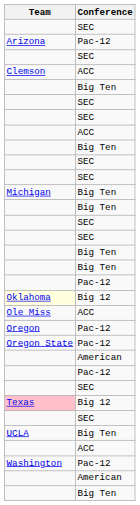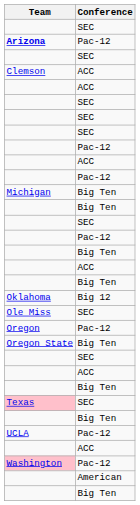row 3 | Team: normal -> bold
row 6 | Conference: Big Ten -> ACC
row 9 | Conference: ACC -> SEC
row 10 | Conference: Big Ten -> Pac-12
row 11 | Conference: SEC -> ACC
row 12 | Conference: SEC -> Pac-12
row 16 | Conference: SEC -> Pac-12
row 18 | Conference: Big Ten -> ACC
row 19 | Conference: Pac-12 -> Big Ten
row 20 | Team: lightyellow background -> no background
row 21 | Conference: ACC -> SEC
row 23 | Conference: Pac-12 -> Big Ten
row 24 | Conference: American -> SEC
row 25 | Conference: Pac-12 -> ACC
row 26 | Conference: SEC -> Big Ten
row 27 | Conference: Big 12 -> SEC
row 28 | Conference: SEC -> Big Ten
row 29 | Conference: Big Ten -> Pac-12
row 31 | Team: no background -> pink background
